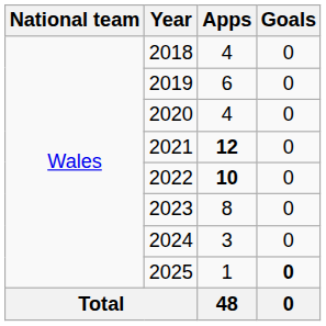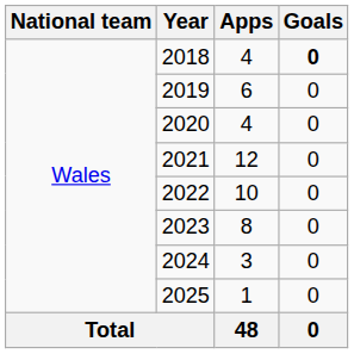2018 | Goals: normal -> bold
2021 | Apps: bold -> normal
2022 | Apps: bold -> normal
2025 | Goals: bold -> normal
